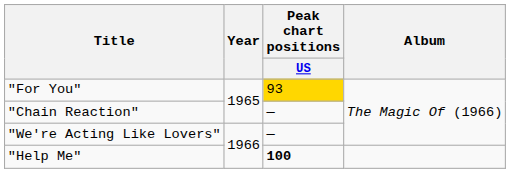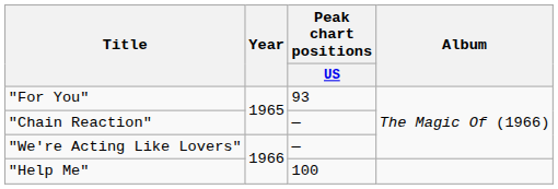"For You" | Peak chart positions / US: gold background -> no background
"Help Me" | Peak chart positions / US: bold -> normal
